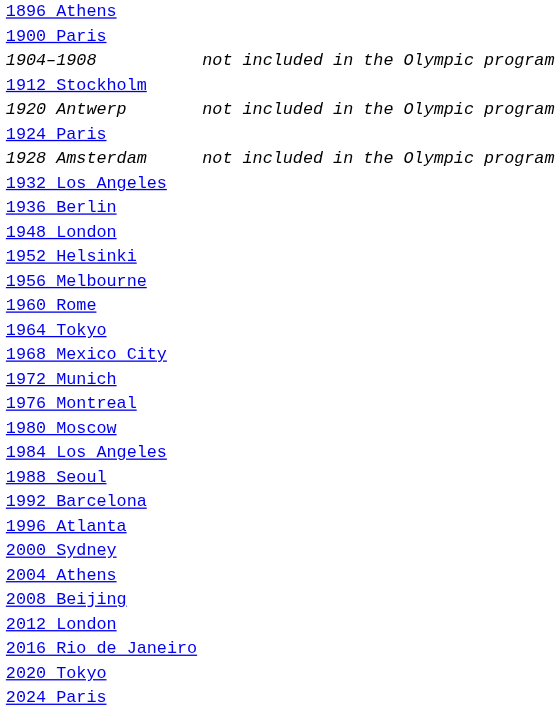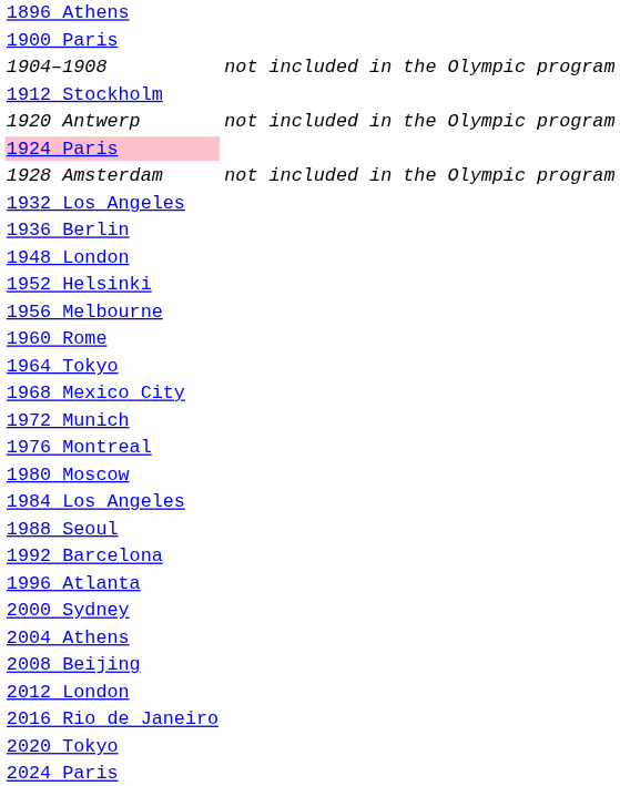1924 Paris | column 1: no background -> pink background
